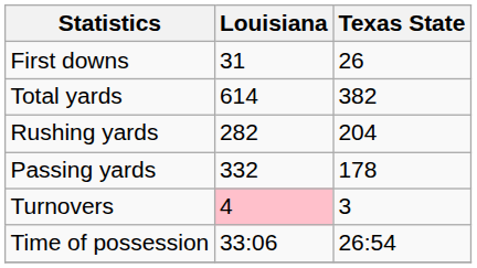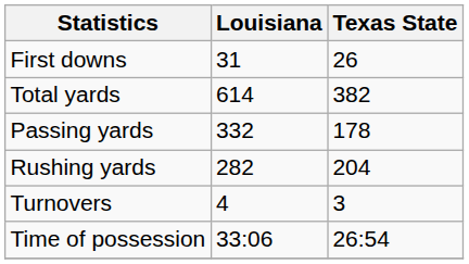rows swapped: Rushing yards <-> Passing yards
Turnovers | Louisiana: pink background -> no background
